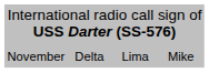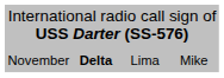November | column 2: normal -> bold
